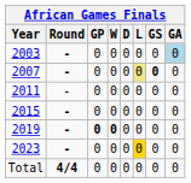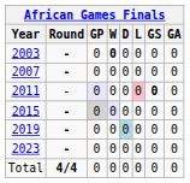2003 | W: normal -> bold
2003 | GA: lightblue background -> no background
2007 | L: khaki background -> no background
2007 | GS: bold -> normal
2011 | GP: no background -> lavender background
2011 | L: no background -> pink background
2011 | GS: normal -> bold
2015 | GP: no background -> lightgrey background
2015 | W: no background -> lavender background
2019 | GP: bold -> normal
2019 | W: bold -> normal
2019 | D: no background -> lightblue background
2023 | L: gold background -> no background
